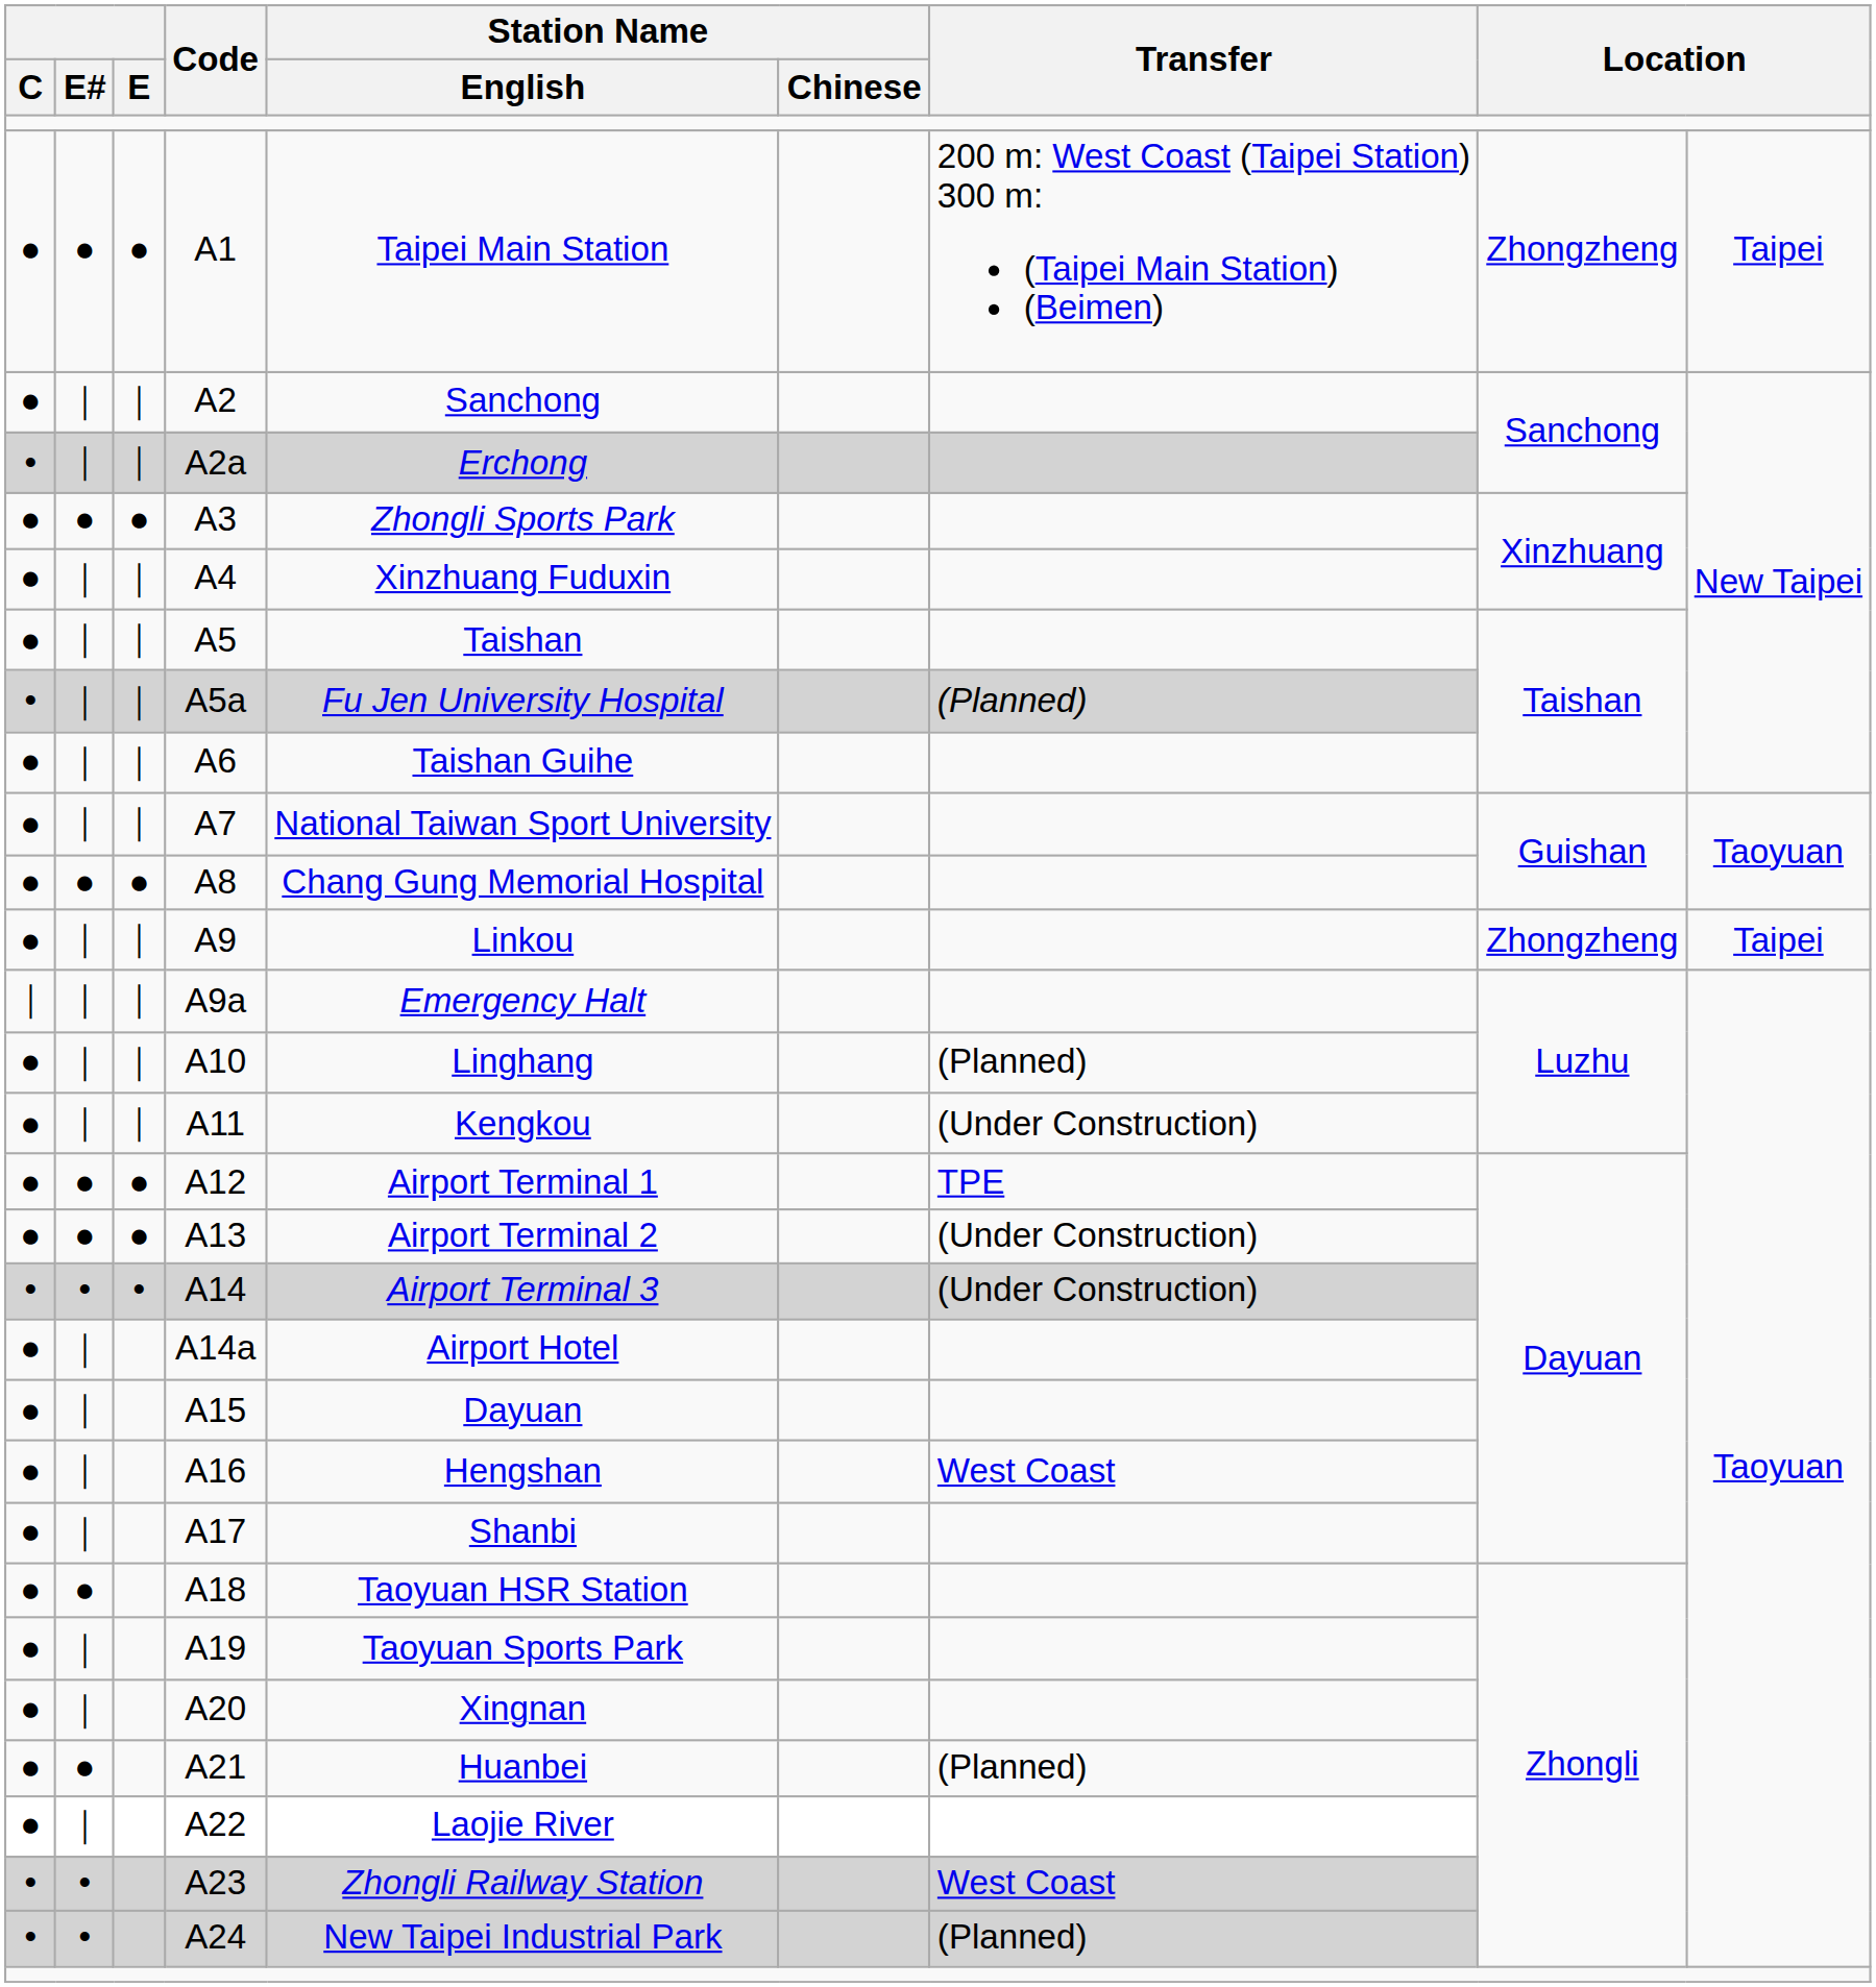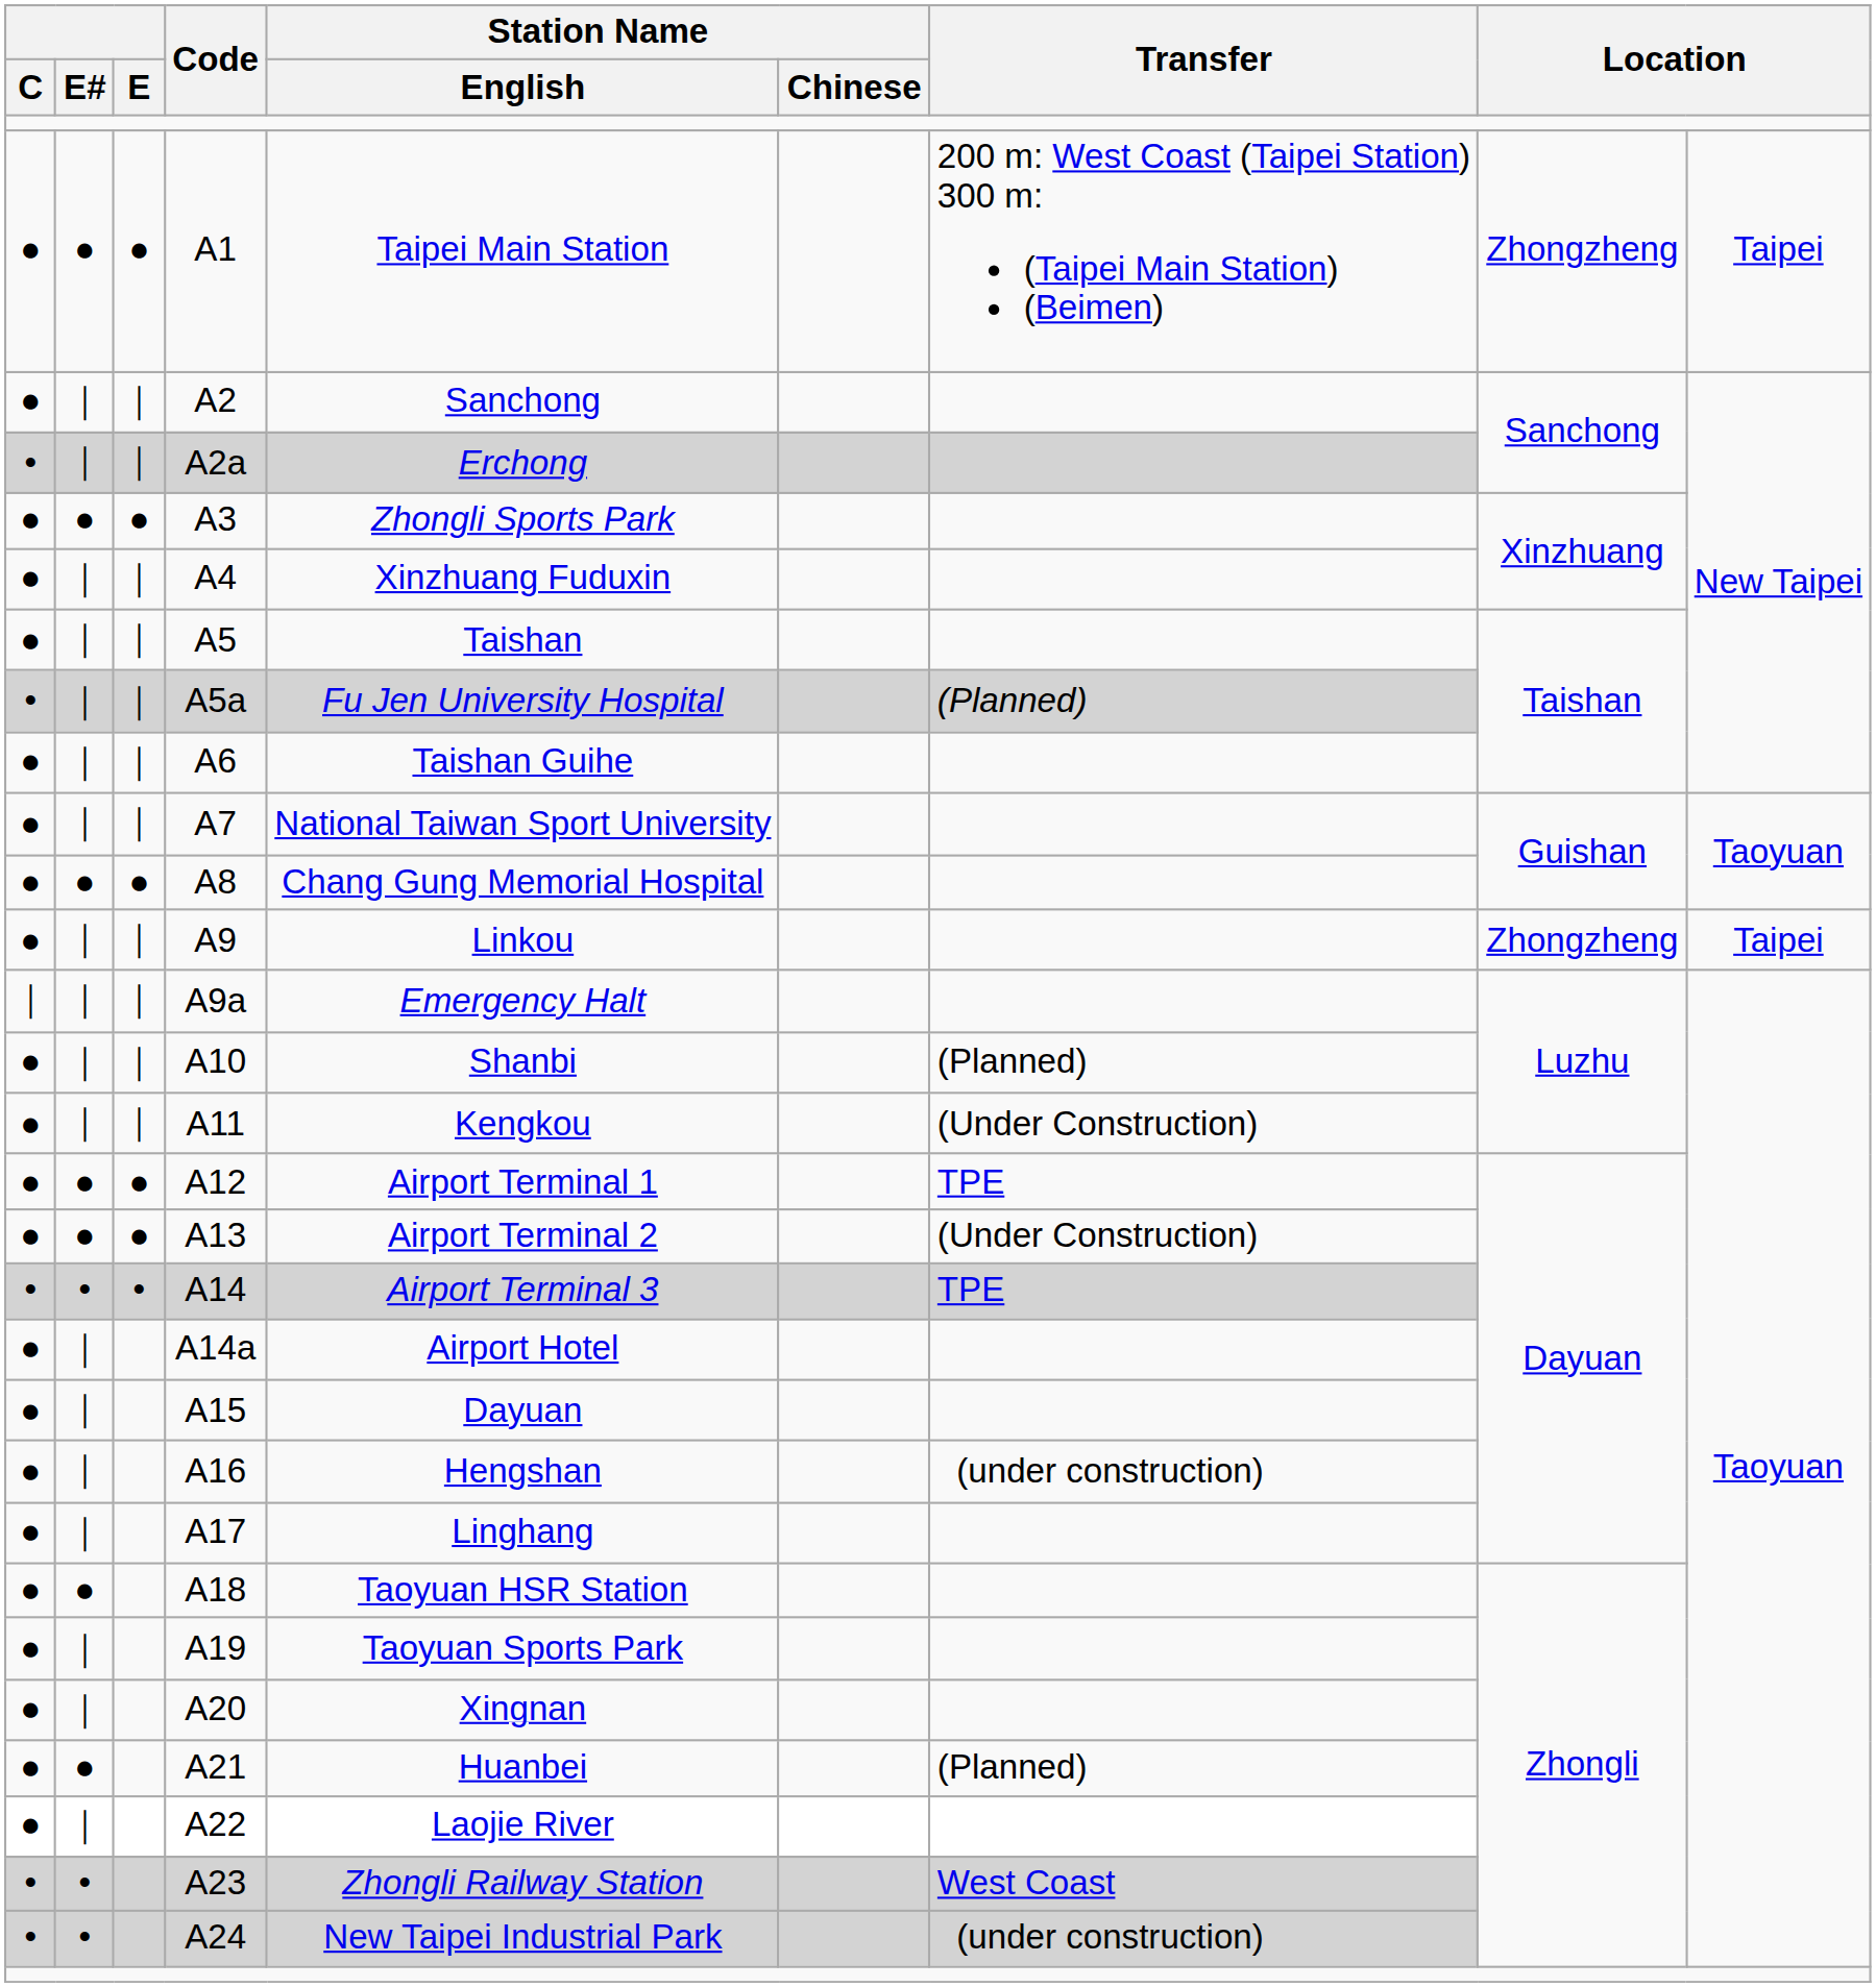A10 | Station Name / English: Linghang -> Shanbi
A14 | Transfer: (Under Construction) -> TPE
A16 | Transfer: West Coast -> (under construction)
A17 | Station Name / English: Shanbi -> Linghang
A24 | Transfer: (Planned) -> (under construction)
